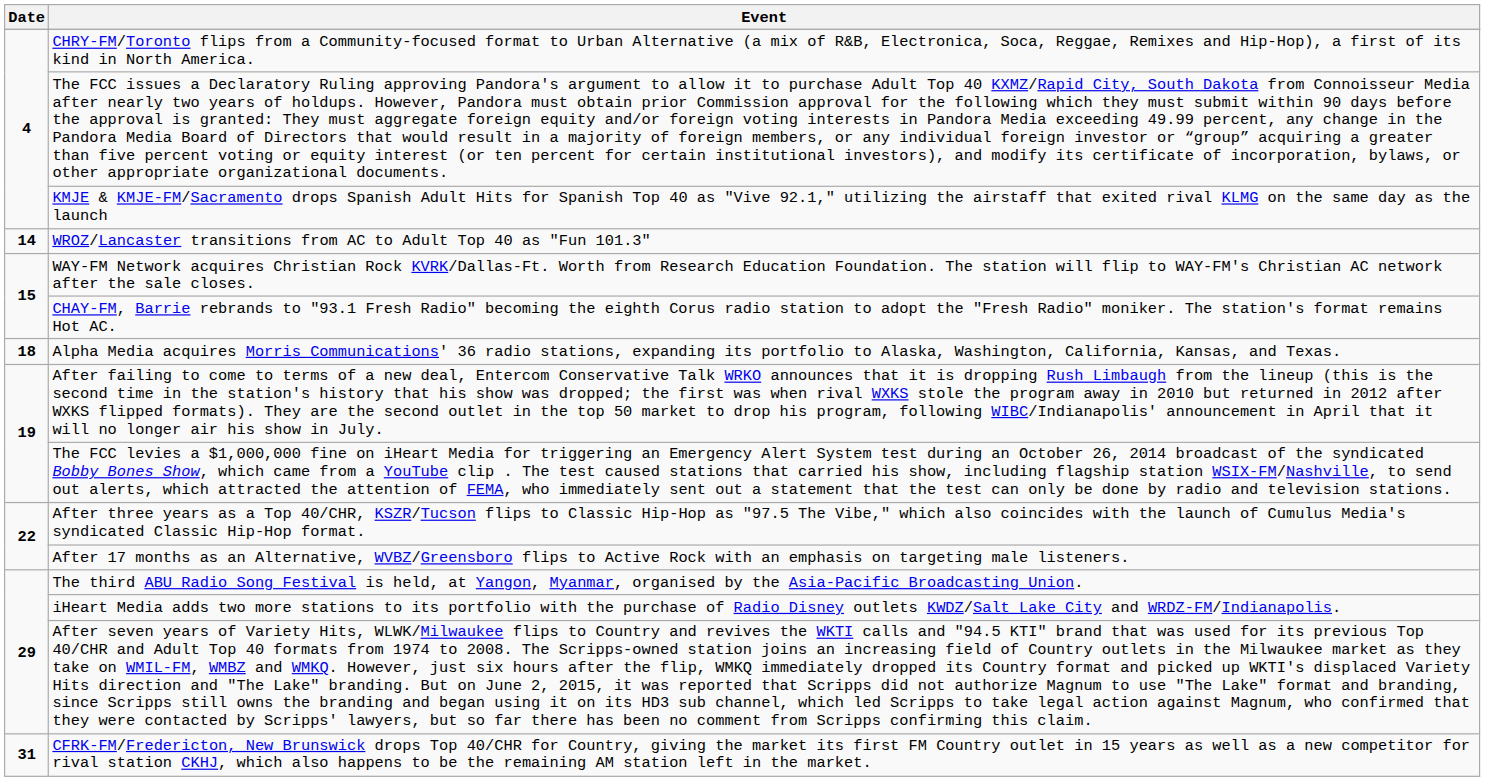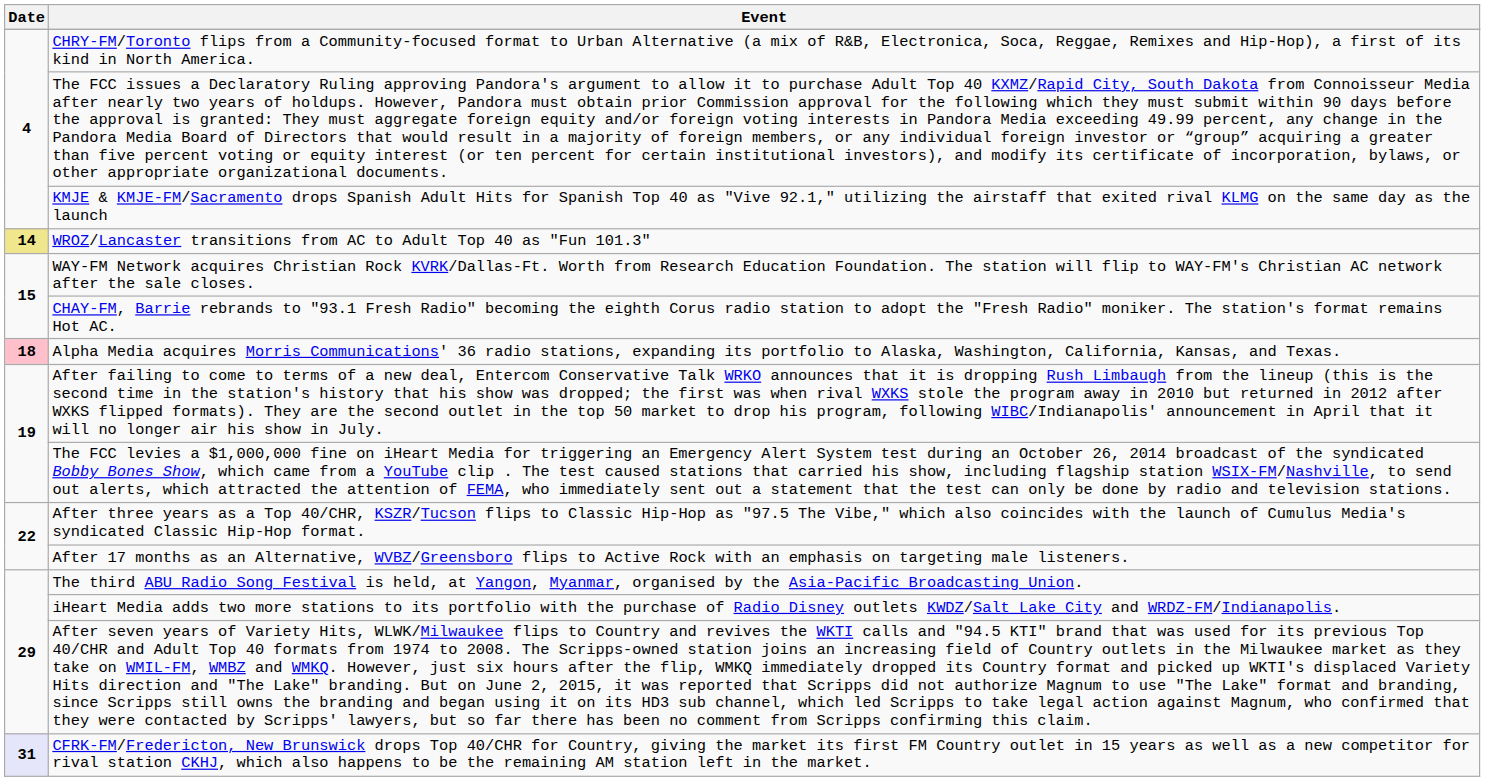row 5 | Date: no background -> khaki background
row 8 | Date: no background -> pink background
row 16 | Date: no background -> lavender background
